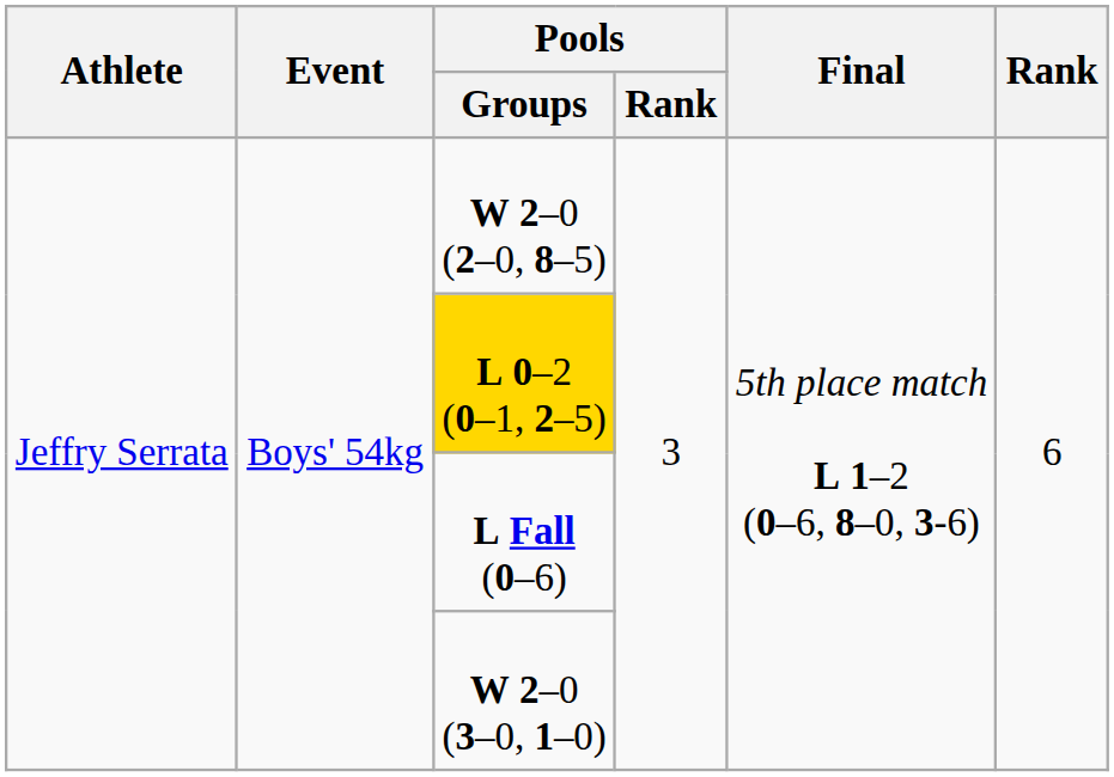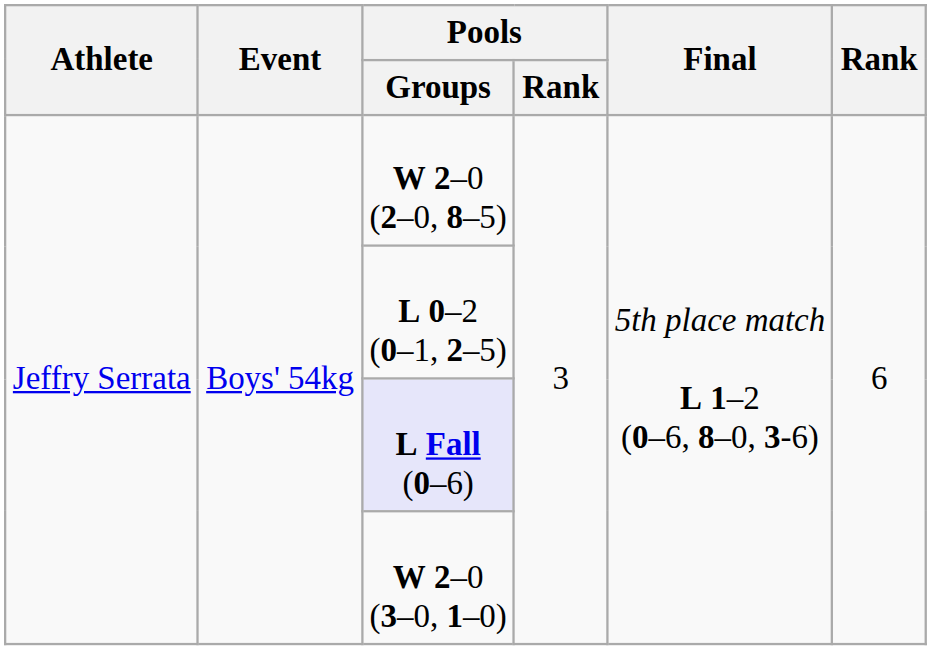L 0–2 (0–1, 2–5) | Pools / Groups: gold background -> no background
L Fall (0–6) | Pools / Groups: no background -> lavender background
